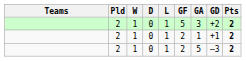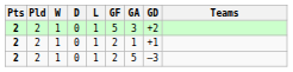columns swapped: Teams <-> Pts
